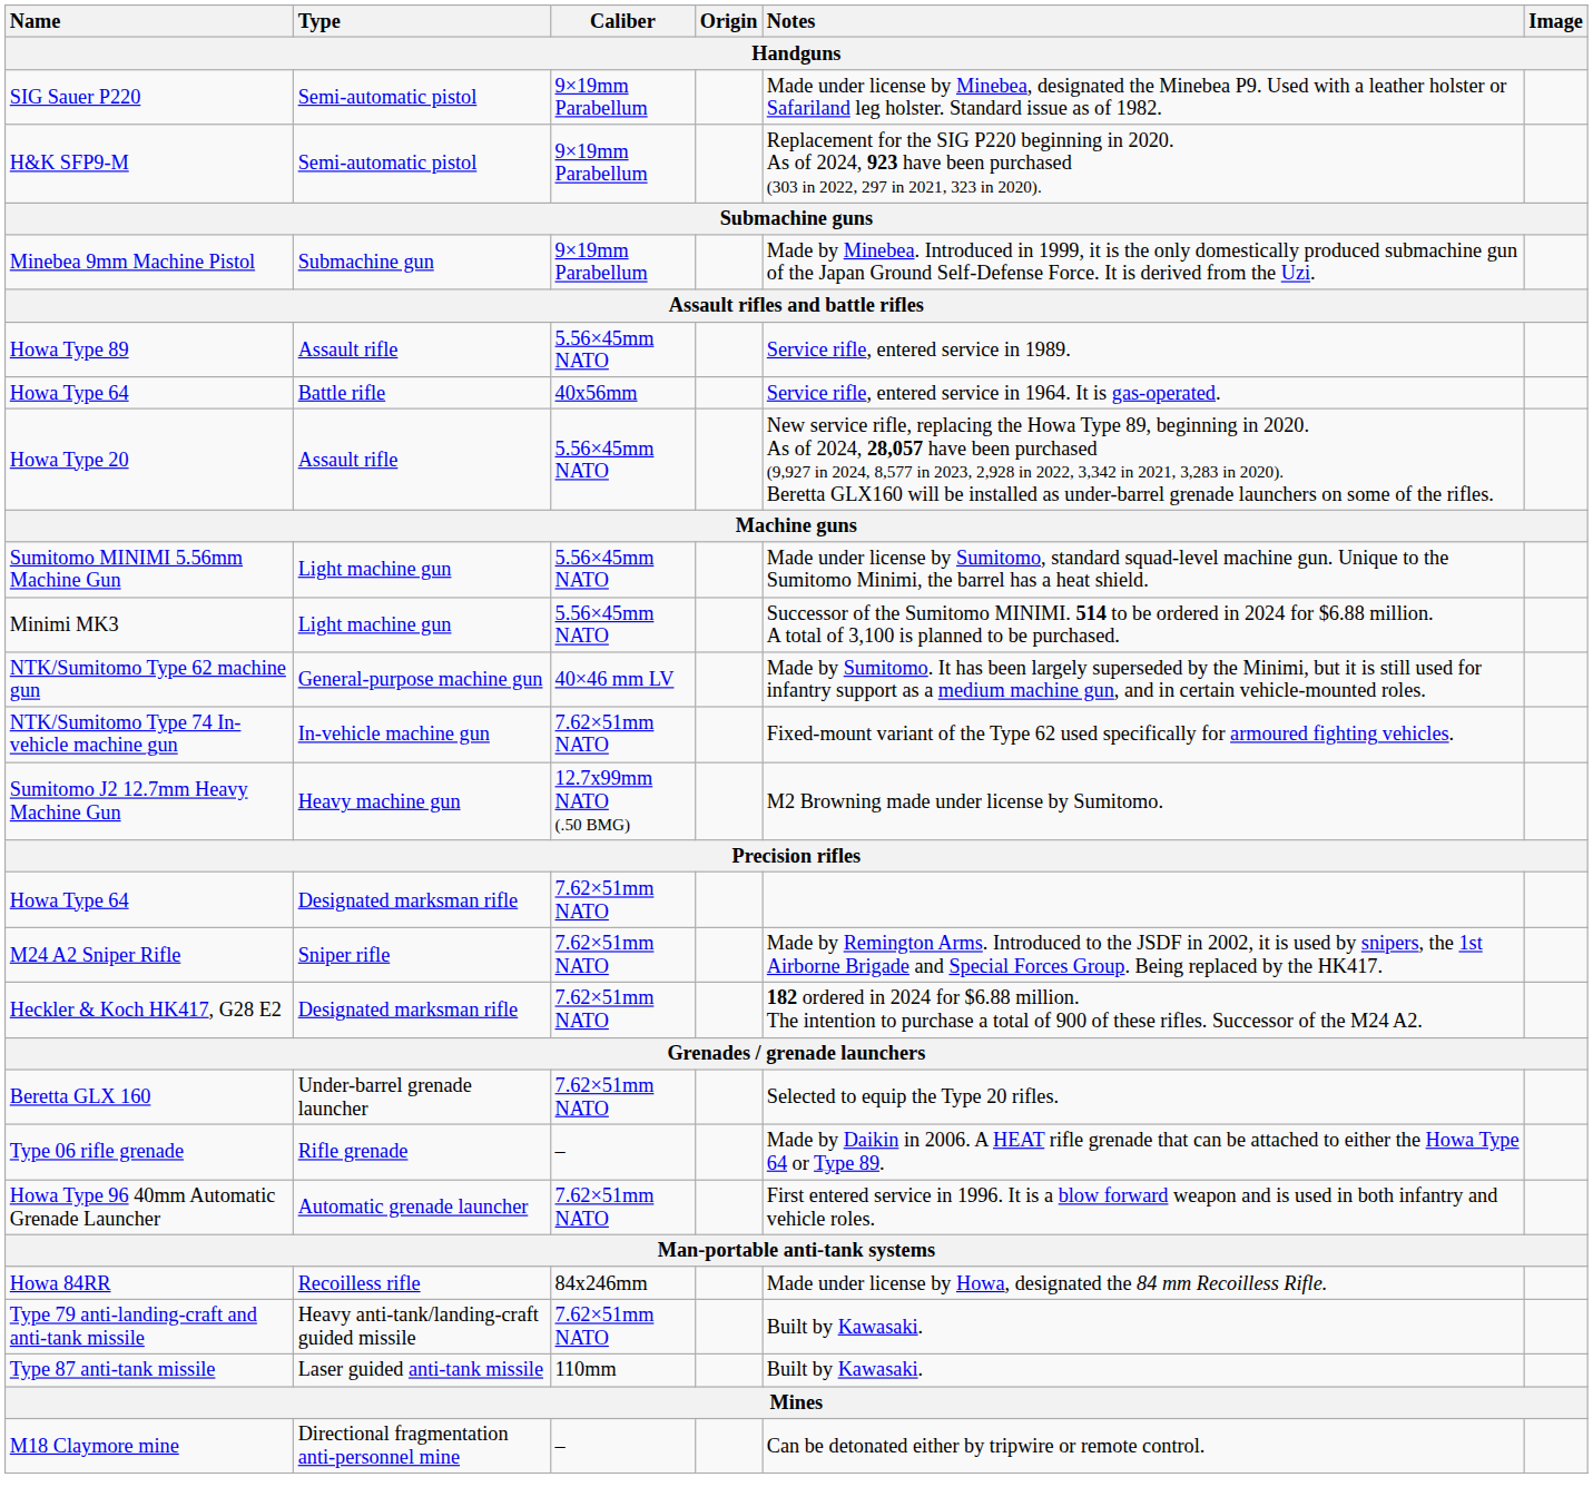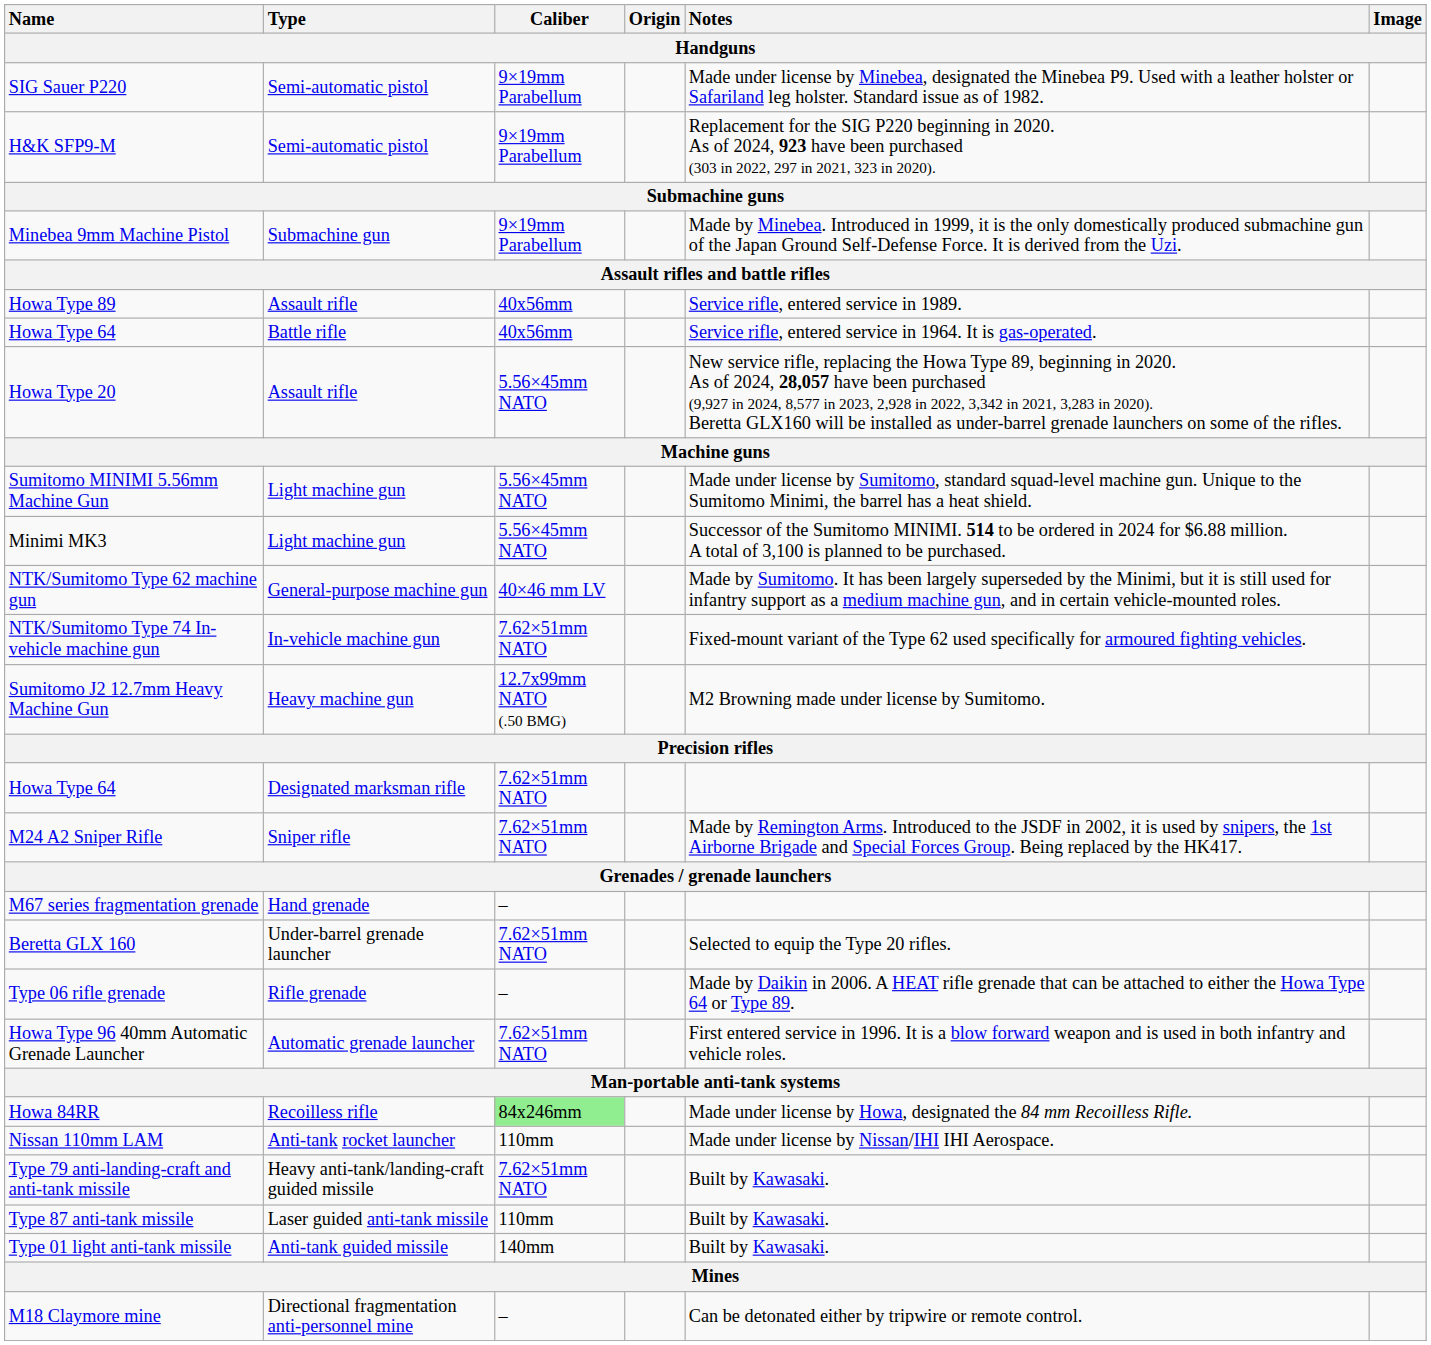Howa Type 89 | Caliber: 5.56×45mm NATO -> 40x56mm
- row: Heckler & Koch HK417, G28 E2 | Designated marksman rifle | 7.62×51mm NATO | 182 ordered in 2024 for $6.88 million. The intention to purchase a total of 900 of these rifles. Successor of the M24 A2.
+ row: M67 series fragmentation grenade | Hand grenade | –
Howa 84RR | Caliber: no background -> lightgreen background
+ row: Nissan 110mm LAM | Anti-tank rocket launcher | 110mm | Made under license by Nissan/IHI IHI Aerospace.
+ row: Type 01 light anti-tank missile | Anti-tank guided missile | 140mm | Built by Kawasaki.
